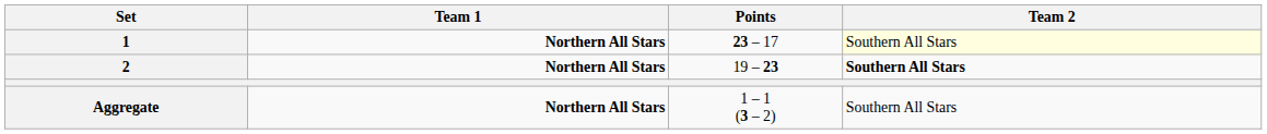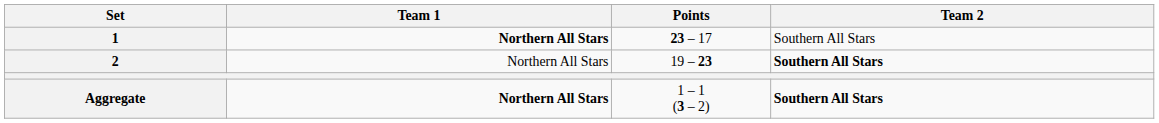row 2 | Team 2: lightyellow background -> no background
row 3 | Team 1: bold -> normal
row 5 | Team 2: normal -> bold
